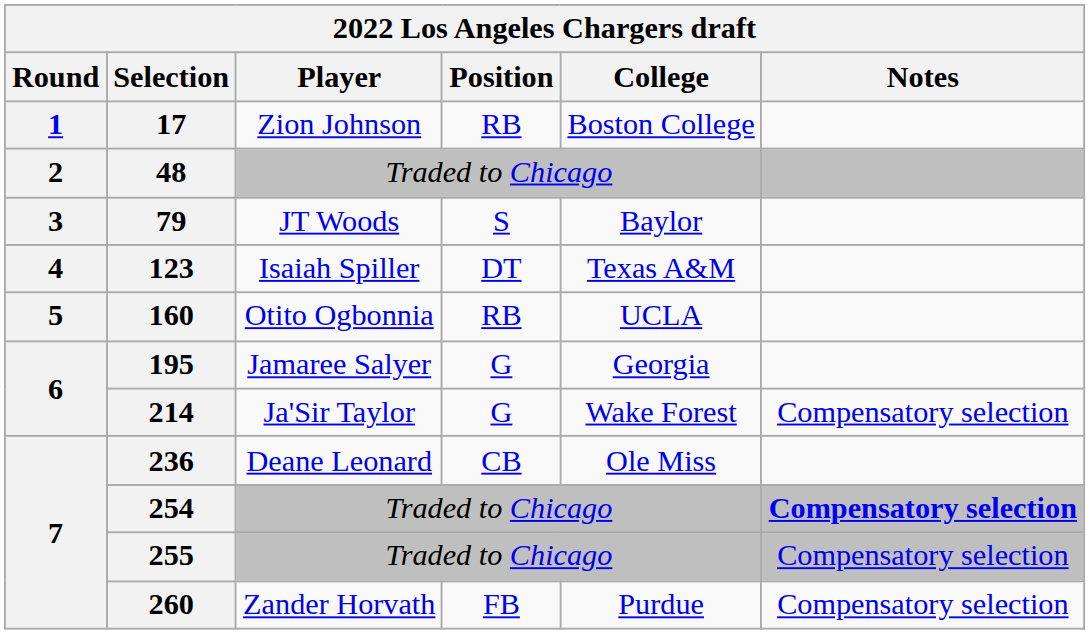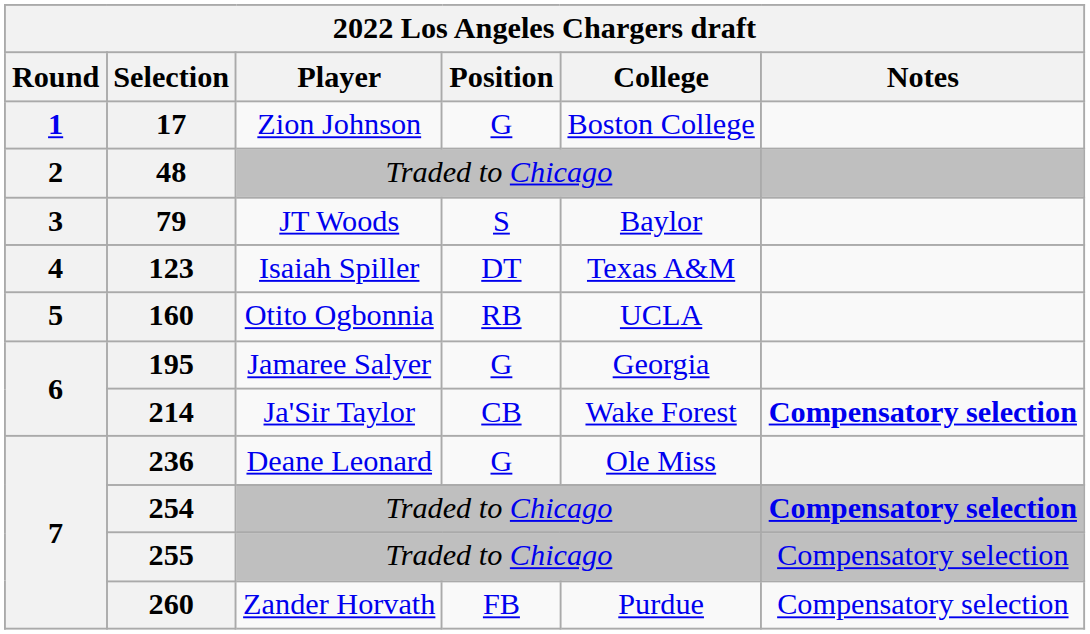17 | Position: RB -> G
214 | Position: G -> CB
214 | Notes: normal -> bold
236 | Position: CB -> G
